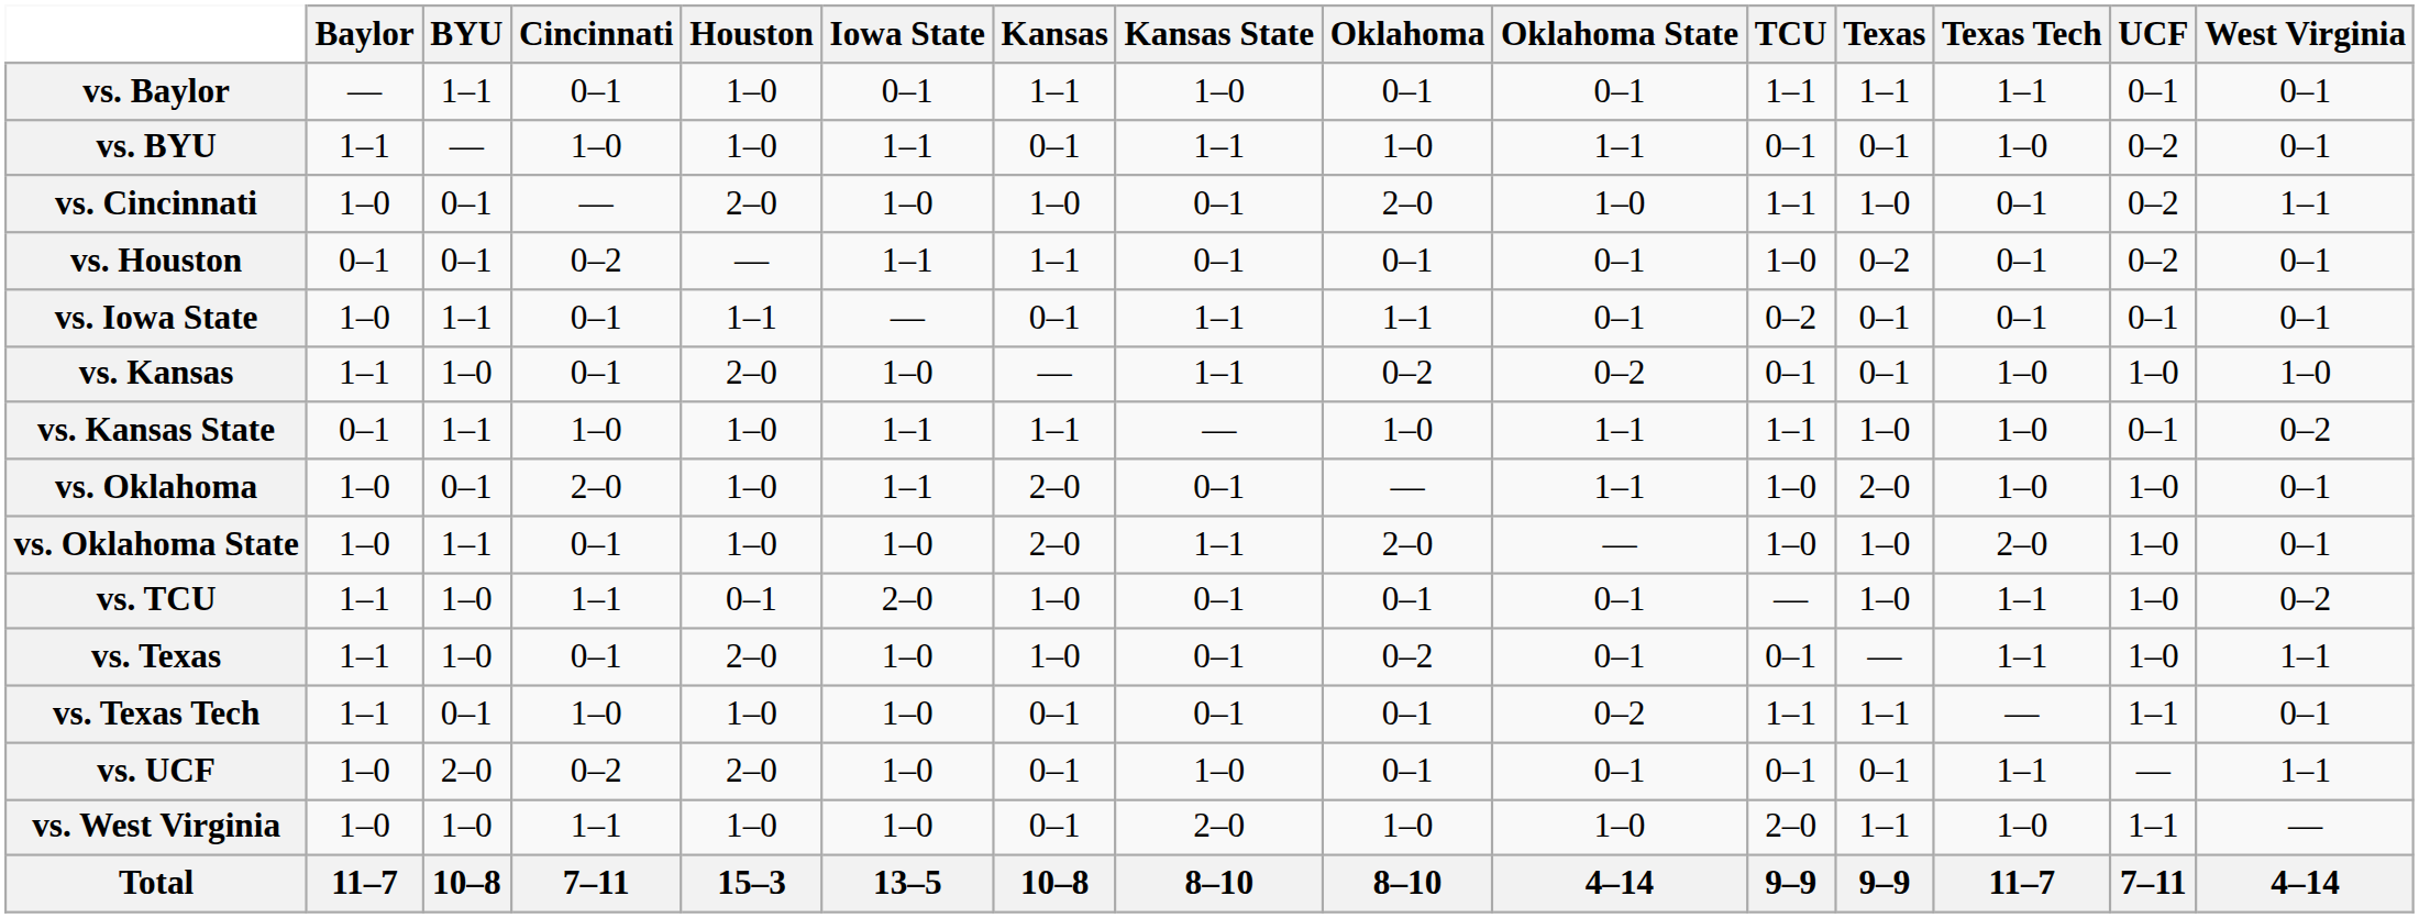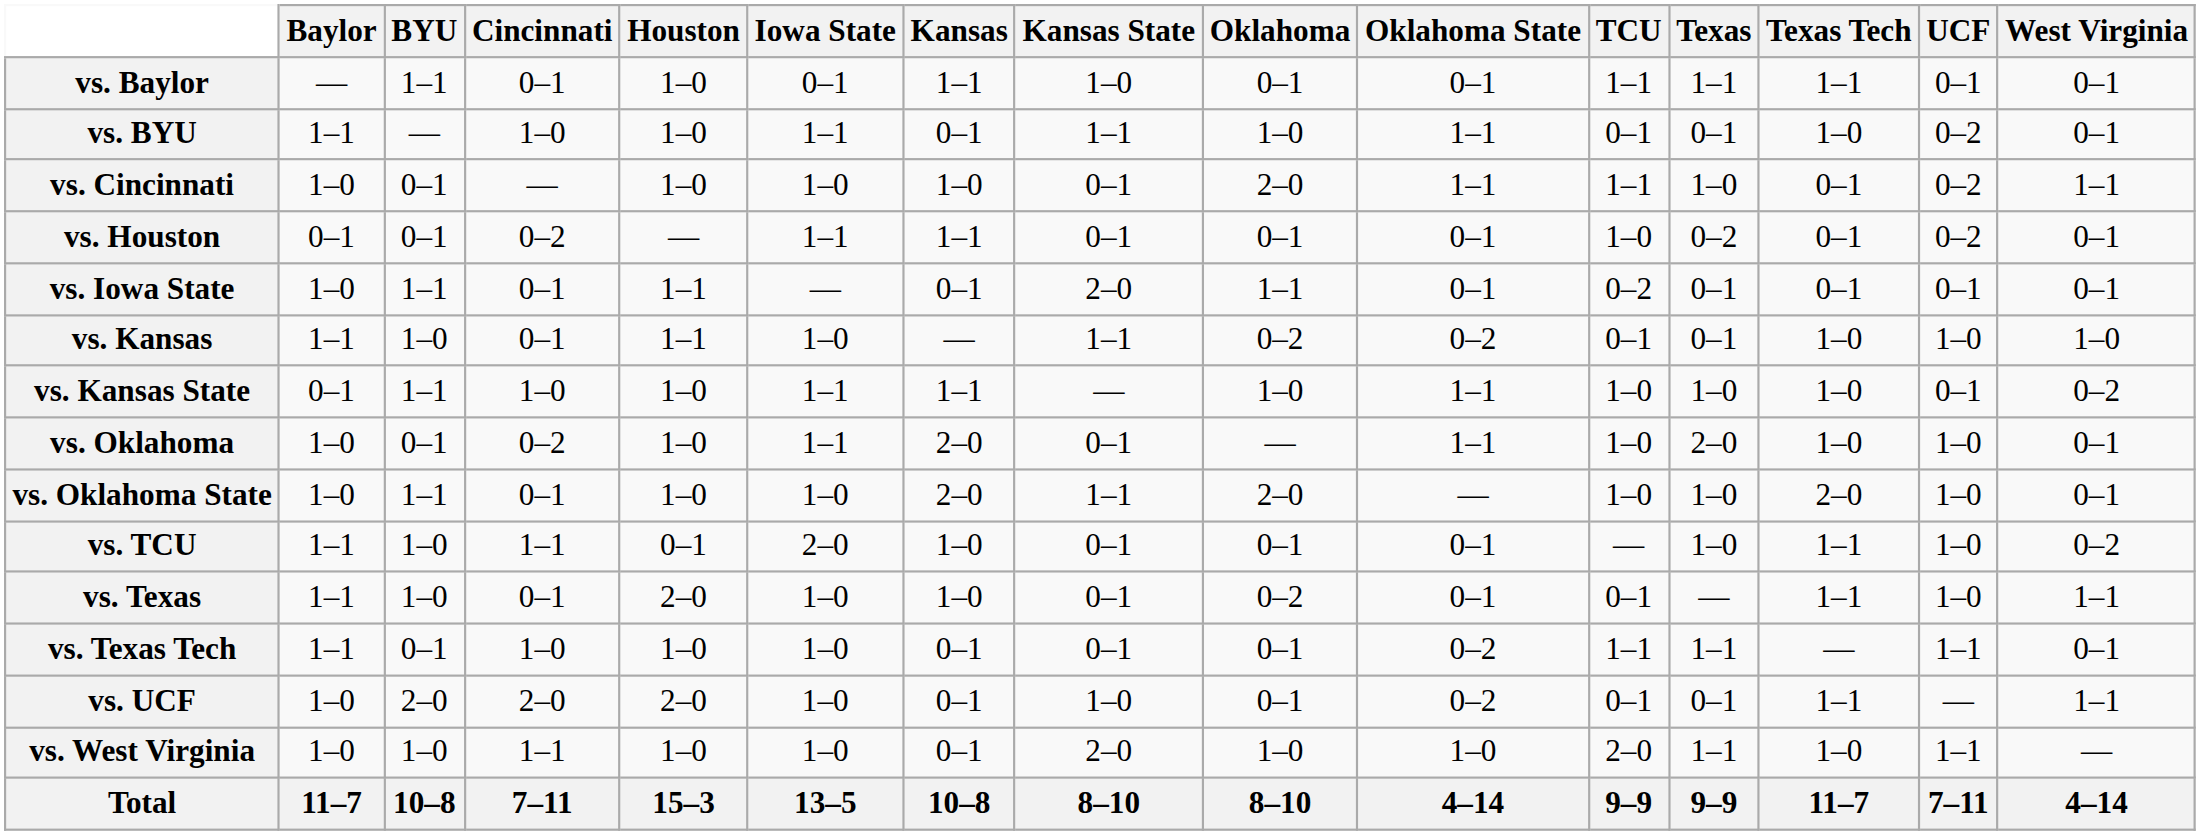vs. Cincinnati | Houston: 2–0 -> 1–0
vs. Cincinnati | Oklahoma State: 1–0 -> 1–1
vs. Iowa State | Kansas State: 1–1 -> 2–0
vs. Kansas | Houston: 2–0 -> 1–1
vs. Kansas State | TCU: 1–1 -> 1–0
vs. Oklahoma | Cincinnati: 2–0 -> 0–2
vs. UCF | Cincinnati: 0–2 -> 2–0
vs. UCF | Oklahoma State: 0–1 -> 0–2
